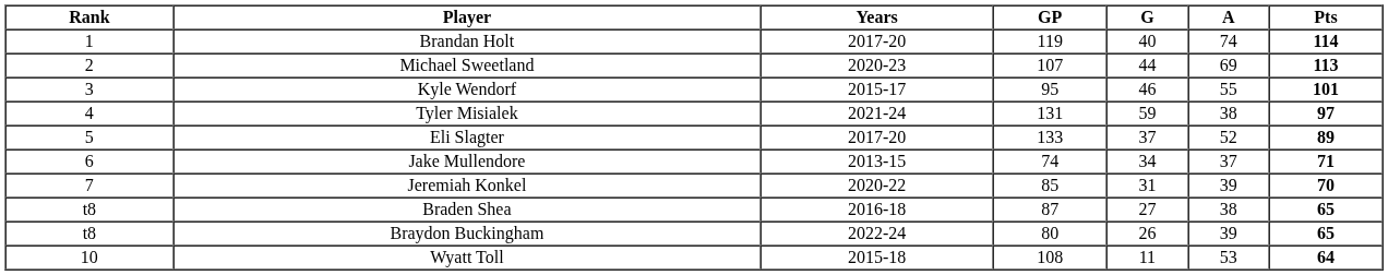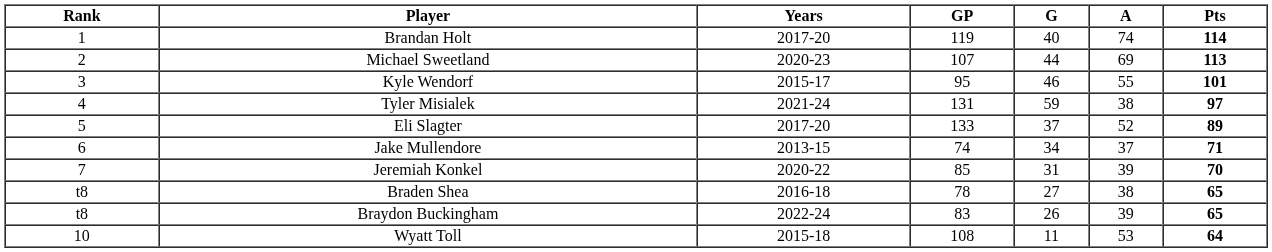Braden Shea | GP: 87 -> 78
Braydon Buckingham | GP: 80 -> 83
